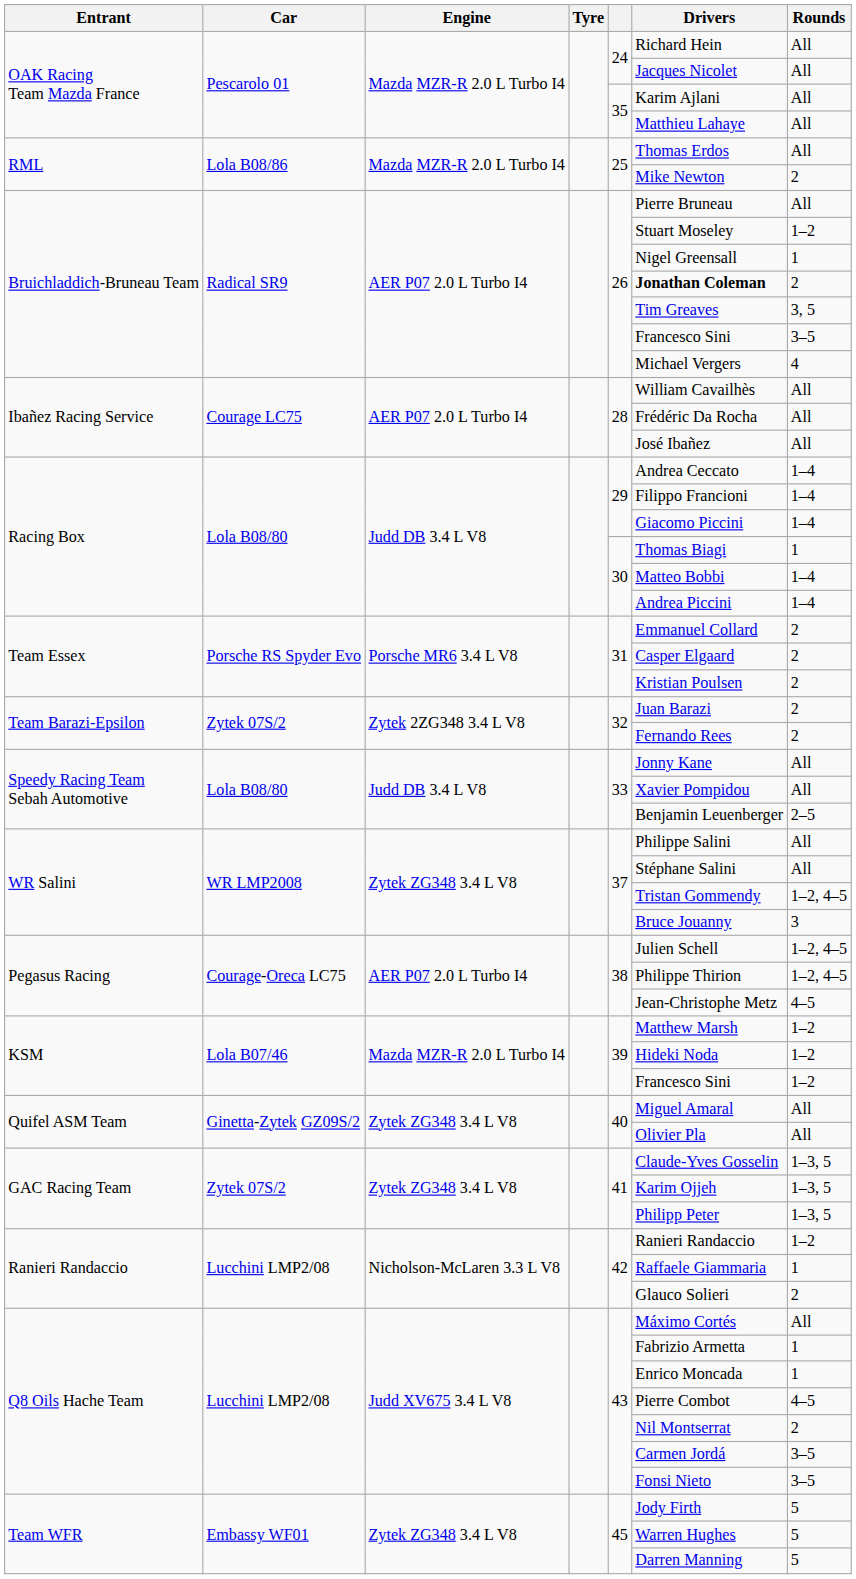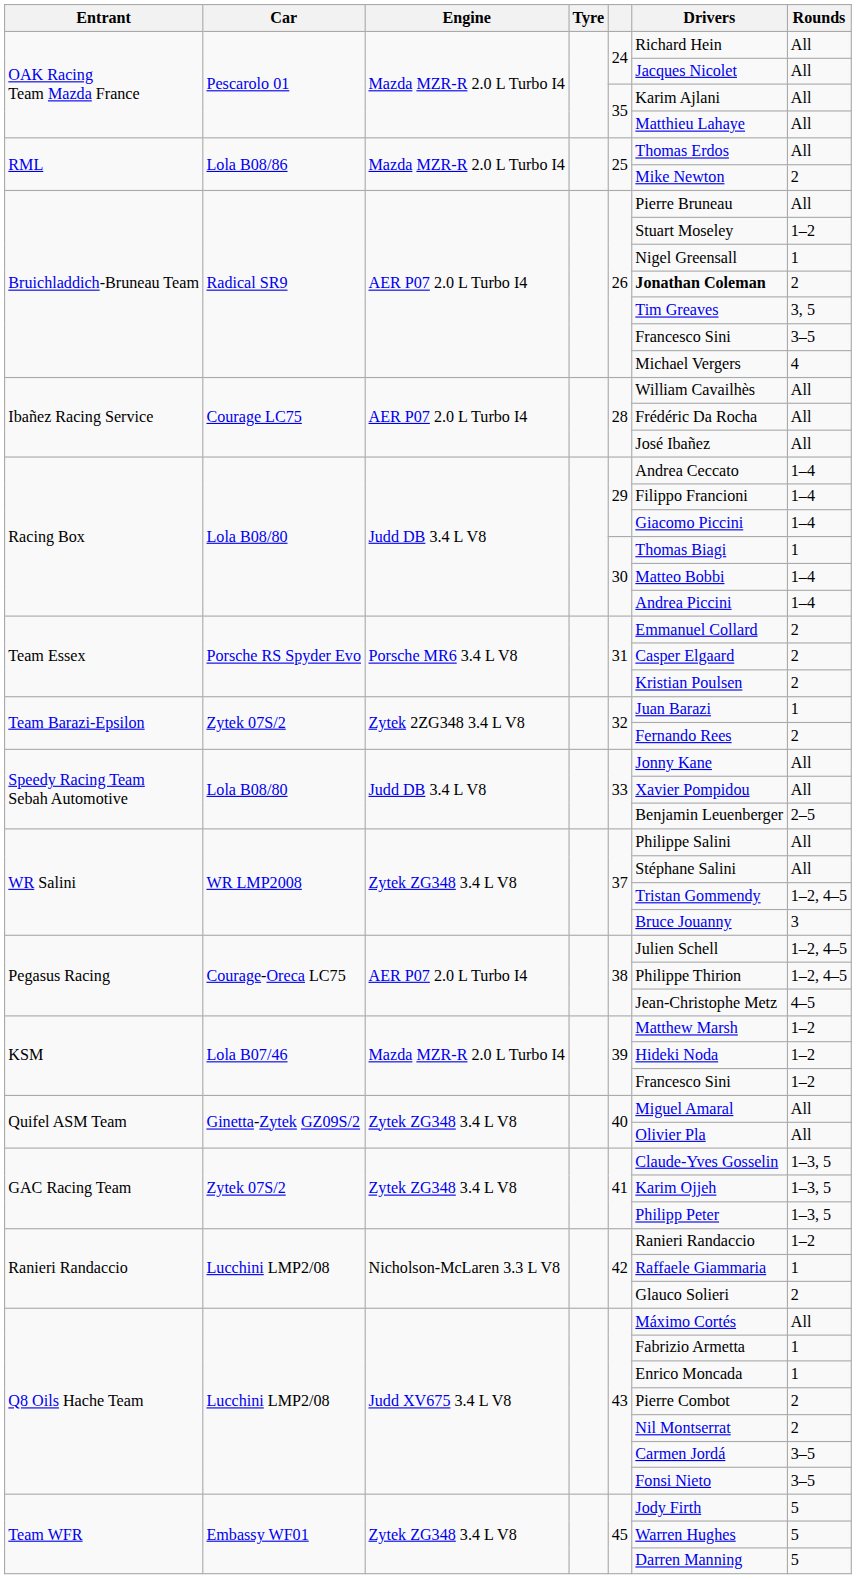row 27 | Rounds: 2 -> 1
row 53 | Rounds: 4–5 -> 2
